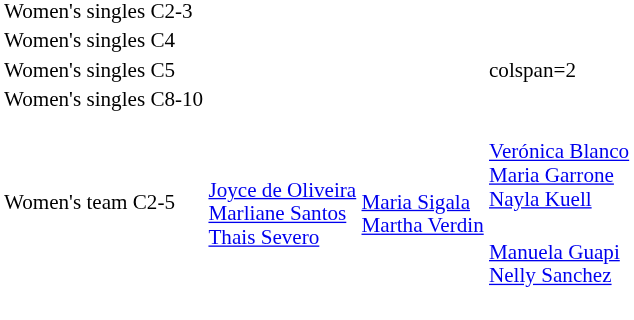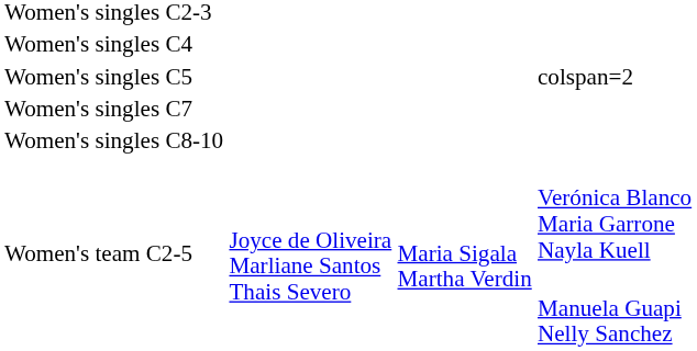+ row: Women's singles C7
